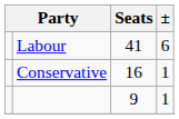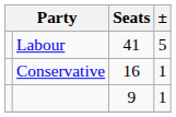Labour | ±: 6 -> 5
